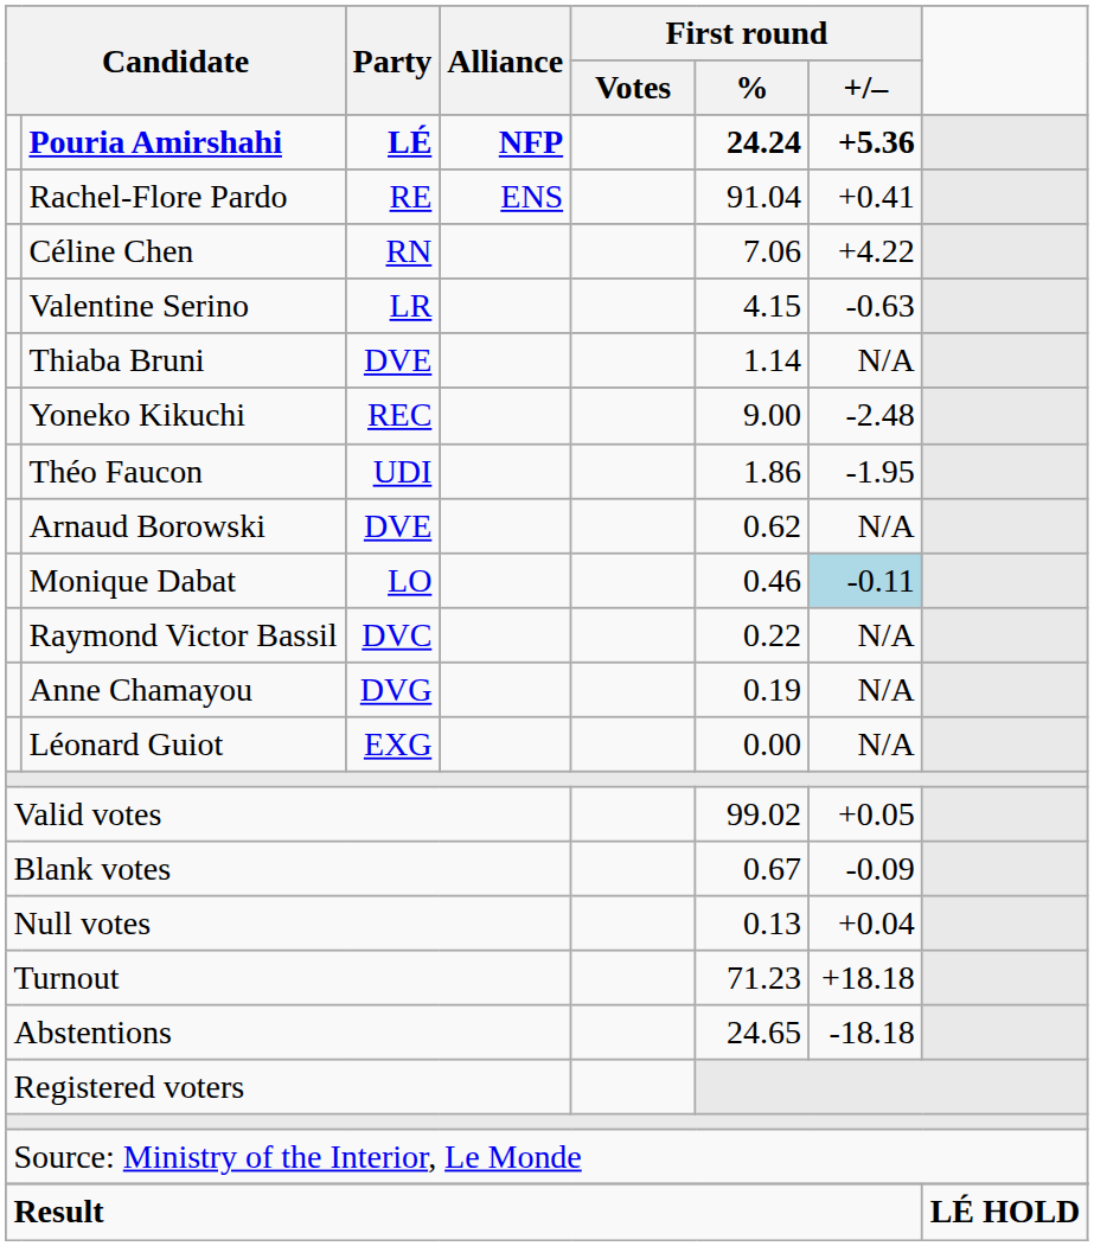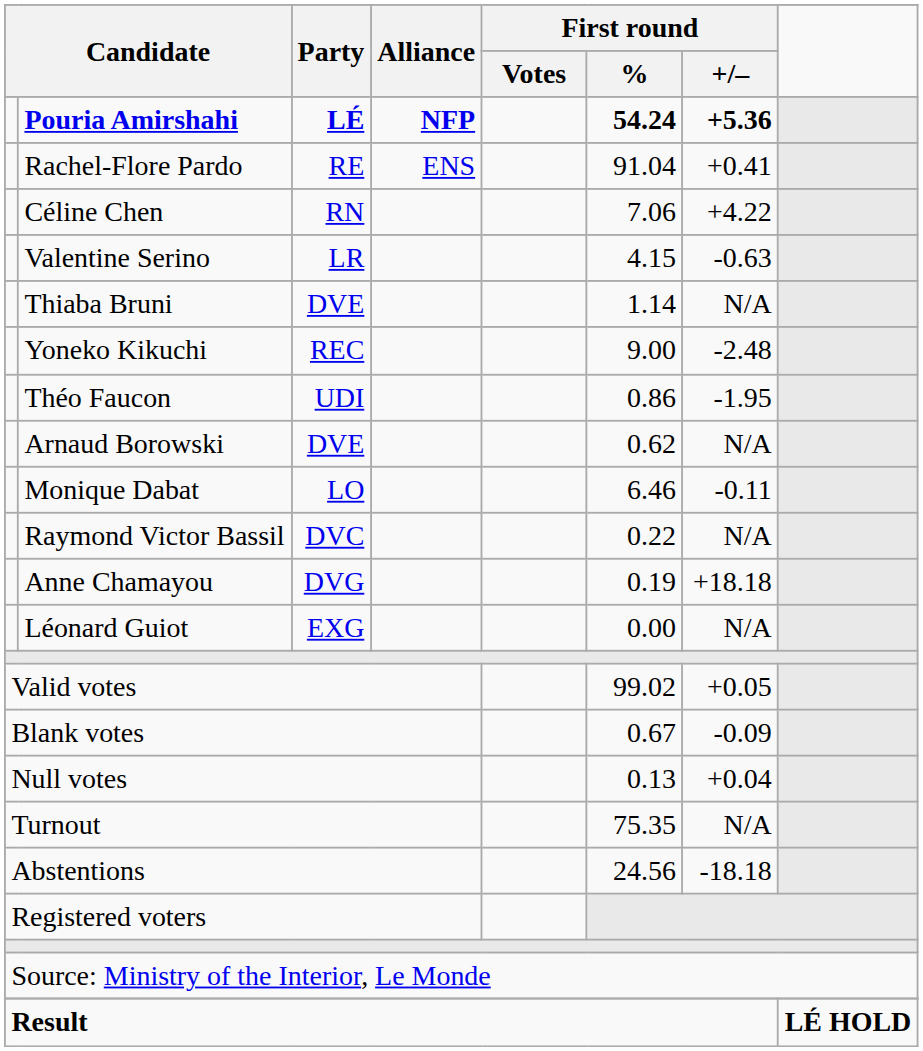Pouria Amirshahi | First round / %: 24.24 -> 54.24
Théo Faucon | First round / %: 1.86 -> 0.86
Monique Dabat | First round / %: 0.46 -> 6.46
Monique Dabat | First round / +/–: lightblue background -> no background
Anne Chamayou | First round / +/–: N/A -> +18.18
Turnout | First round / %: 71.23 -> 75.35
Turnout | First round / +/–: +18.18 -> N/A
Abstentions | First round / %: 24.65 -> 24.56
